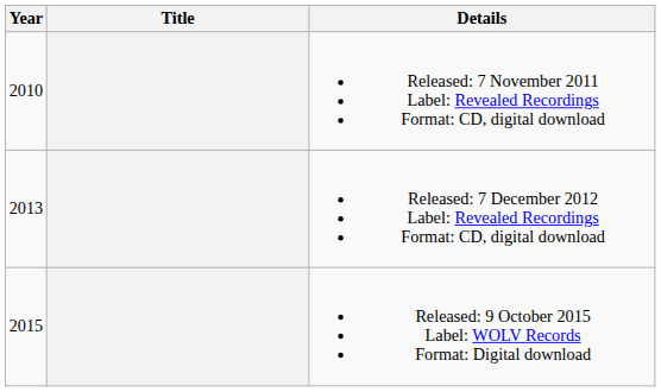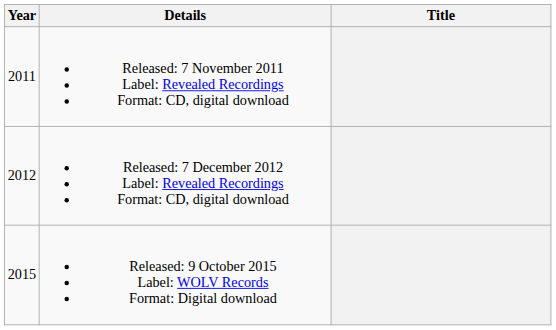columns swapped: Title <-> Details
row 2 | Year: 2010 -> 2011
row 3 | Year: 2013 -> 2012
